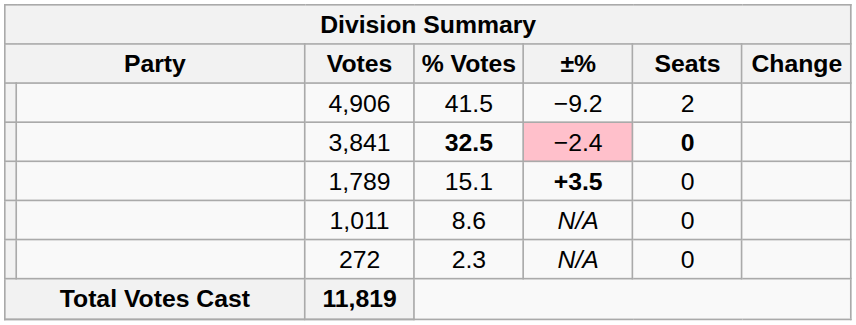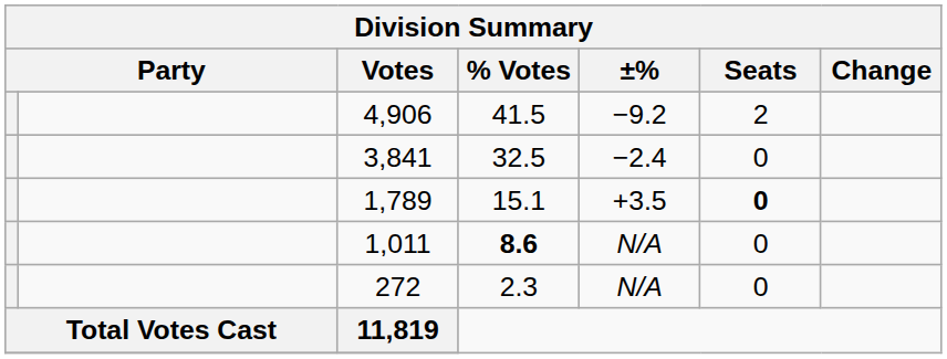3,841 | % Votes: bold -> normal
3,841 | ±%: pink background -> no background
3,841 | Seats: bold -> normal
1,789 | ±%: bold -> normal
1,789 | Seats: normal -> bold
1,011 | % Votes: normal -> bold
